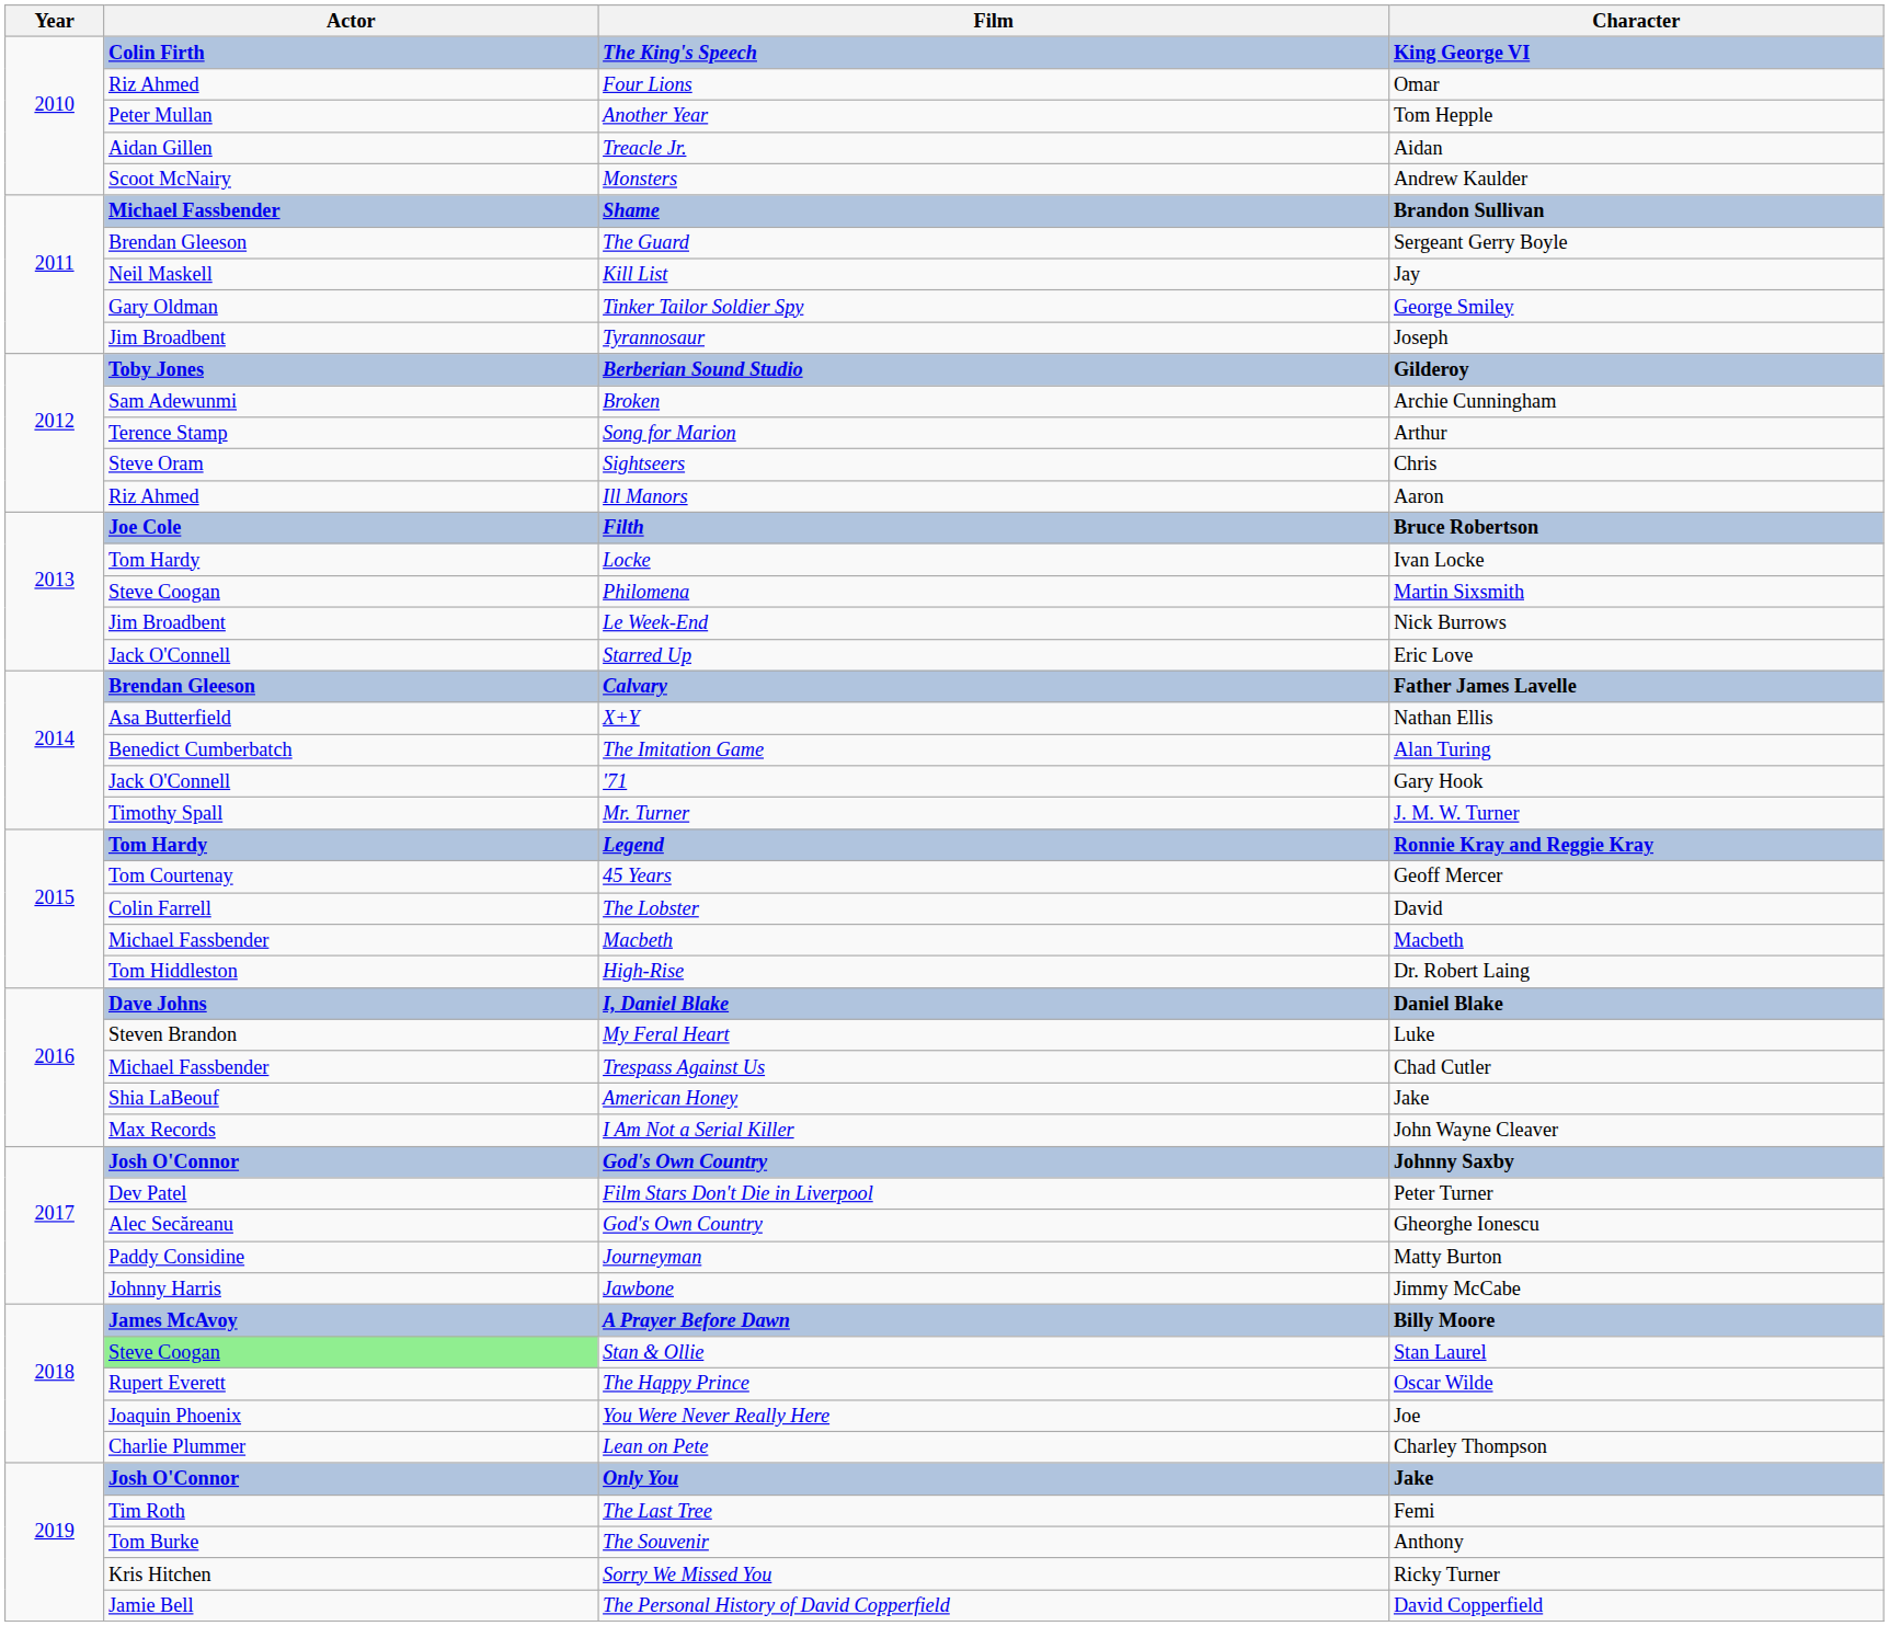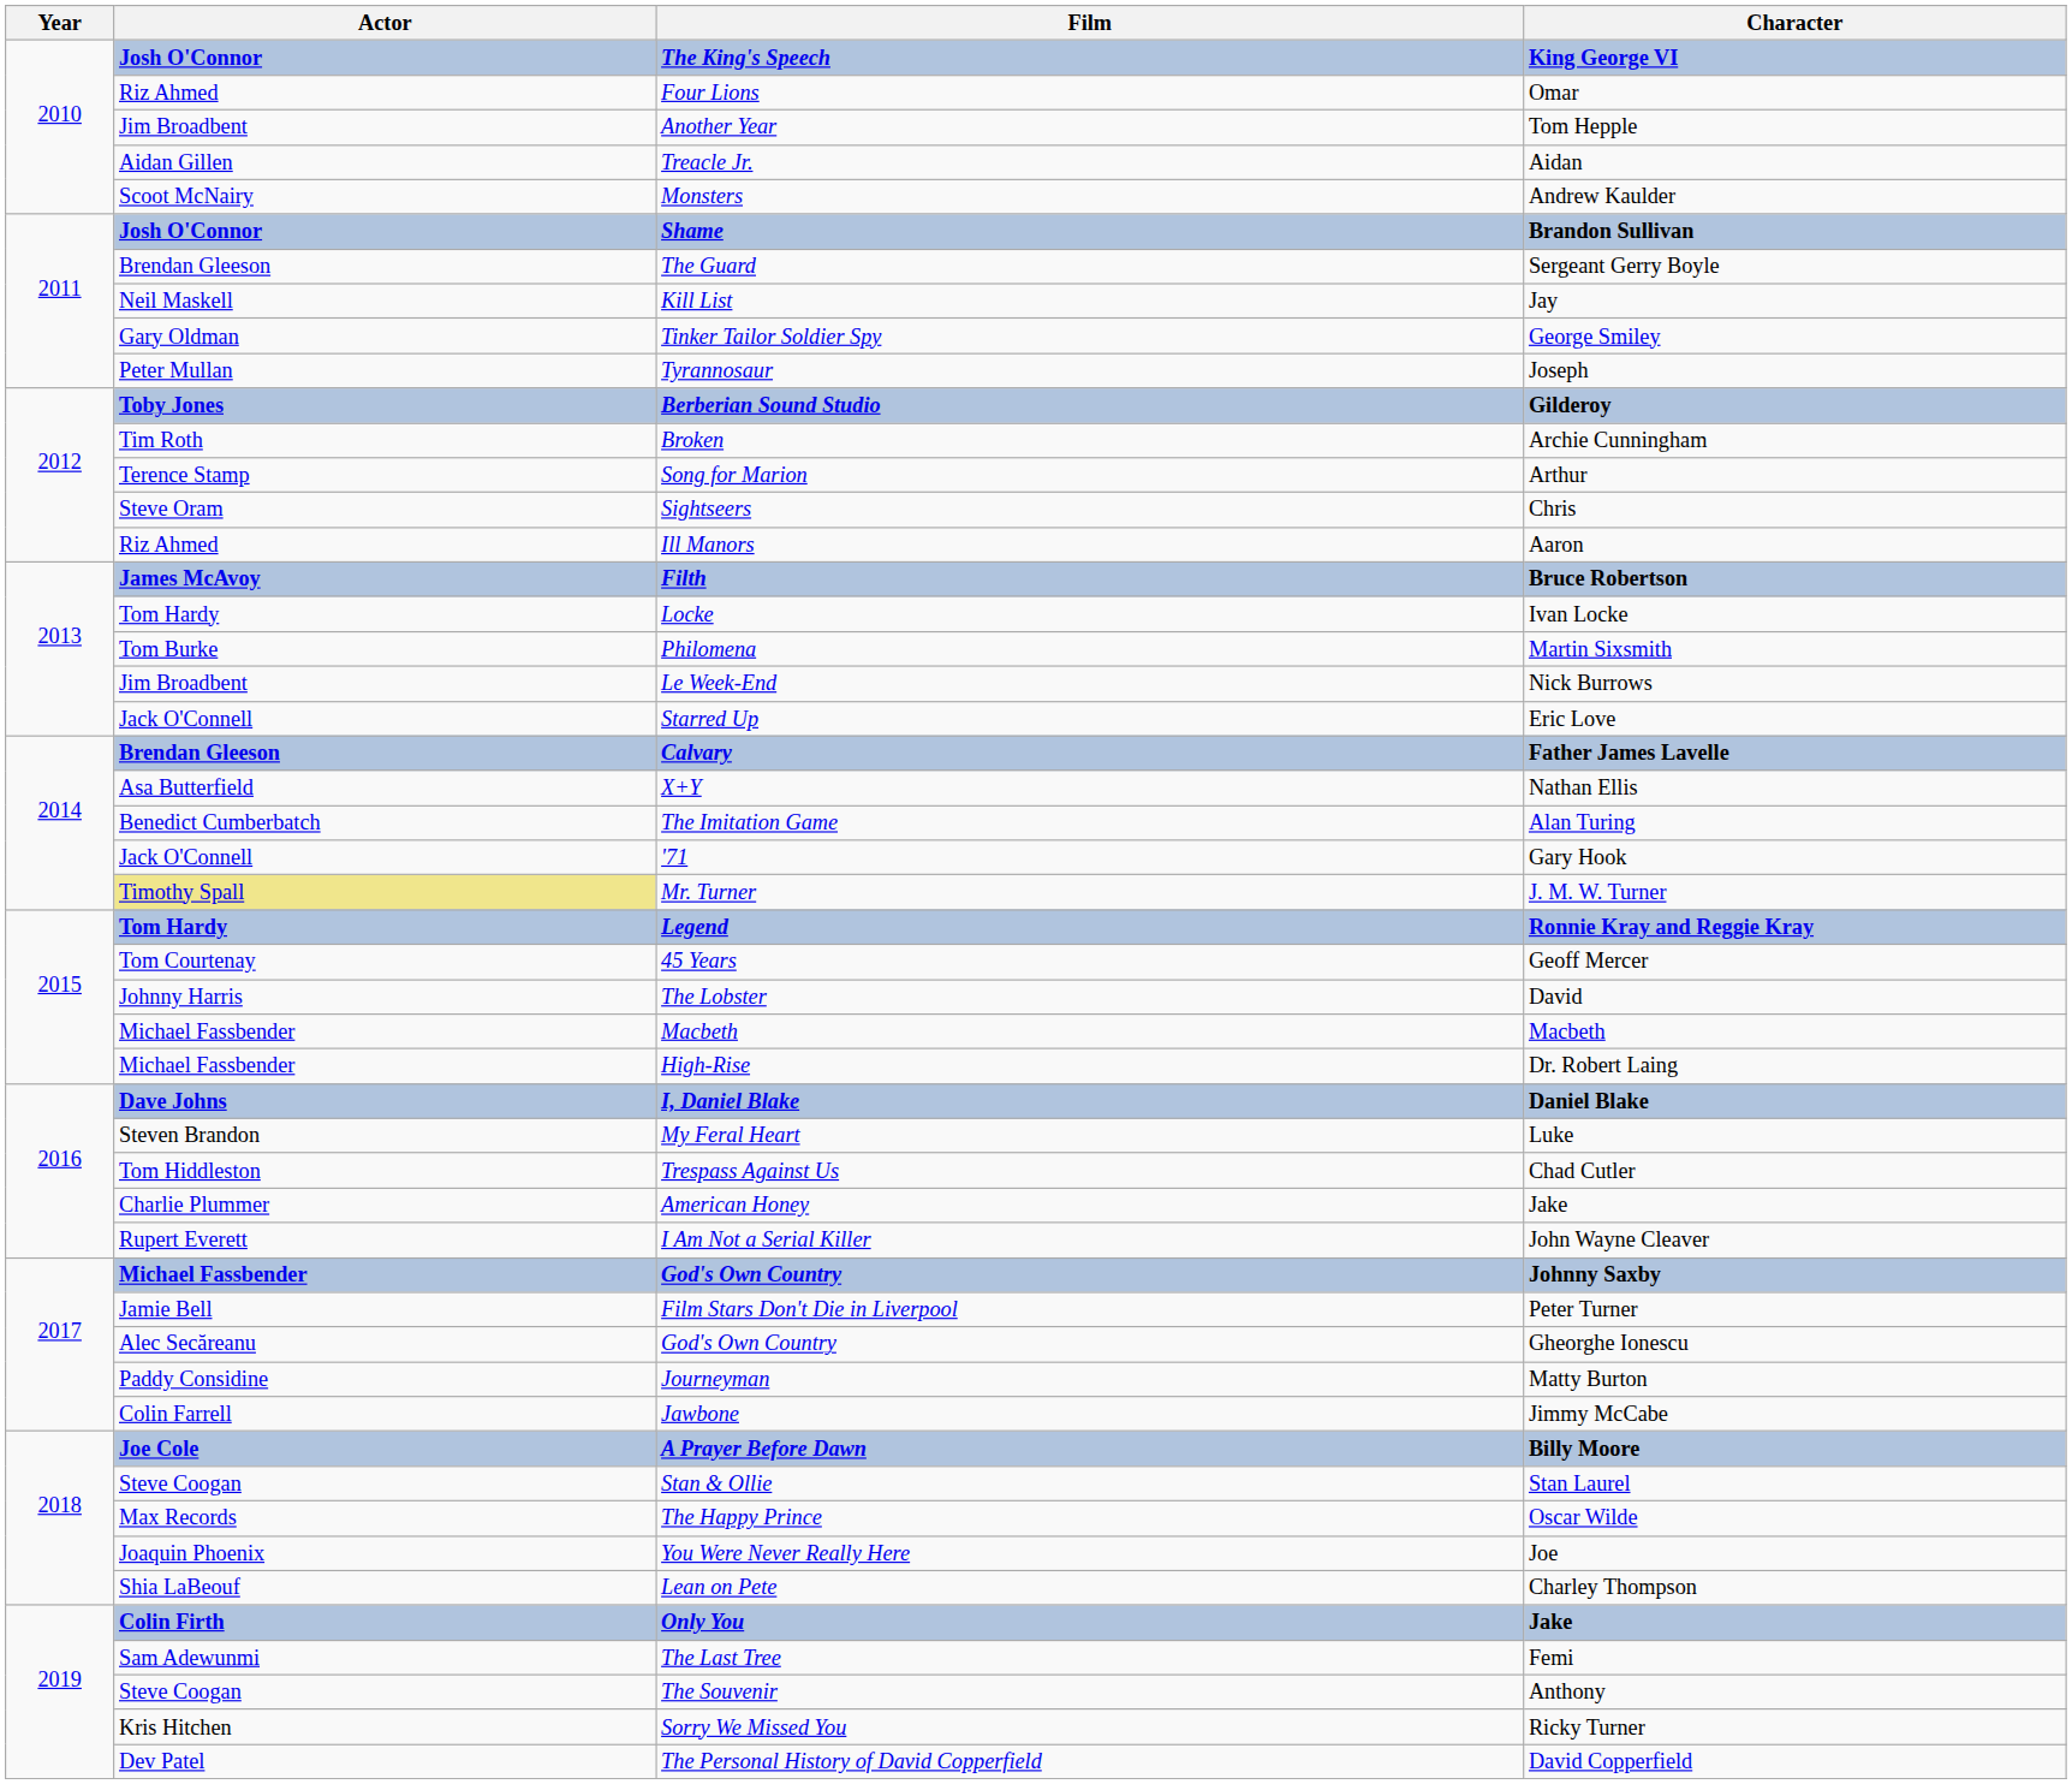The King's Speech | Actor: Colin Firth -> Josh O'Connor
Another Year | Actor: Peter Mullan -> Jim Broadbent
Shame | Actor: Michael Fassbender -> Josh O'Connor
Tyrannosaur | Actor: Jim Broadbent -> Peter Mullan
Broken | Actor: Sam Adewunmi -> Tim Roth
Filth | Actor: Joe Cole -> James McAvoy
Philomena | Actor: Steve Coogan -> Tom Burke
Mr. Turner | Actor: no background -> khaki background
The Lobster | Actor: Colin Farrell -> Johnny Harris
High-Rise | Actor: Tom Hiddleston -> Michael Fassbender
Trespass Against Us | Actor: Michael Fassbender -> Tom Hiddleston
American Honey | Actor: Shia LaBeouf -> Charlie Plummer
I Am Not a Serial Killer | Actor: Max Records -> Rupert Everett
God's Own Country / Johnny Saxby | Actor: Josh O'Connor -> Michael Fassbender
Film Stars Don't Die in Liverpool | Actor: Dev Patel -> Jamie Bell
Jawbone | Actor: Johnny Harris -> Colin Farrell
A Prayer Before Dawn | Actor: James McAvoy -> Joe Cole
Stan & Ollie | Actor: lightgreen background -> no background
The Happy Prince | Actor: Rupert Everett -> Max Records
Lean on Pete | Actor: Charlie Plummer -> Shia LaBeouf
Only You | Actor: Josh O'Connor -> Colin Firth
The Last Tree | Actor: Tim Roth -> Sam Adewunmi
The Souvenir | Actor: Tom Burke -> Steve Coogan
The Personal History of David Copperfield | Actor: Jamie Bell -> Dev Patel
